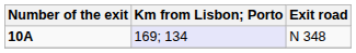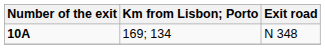10A | Km from Lisbon; Porto: lavender background -> no background
